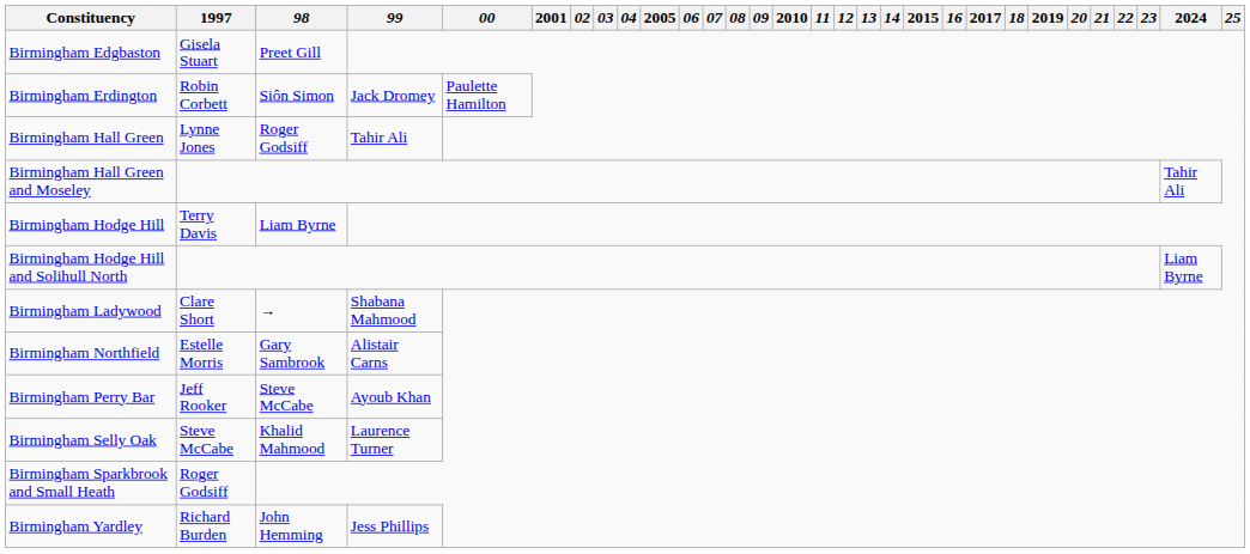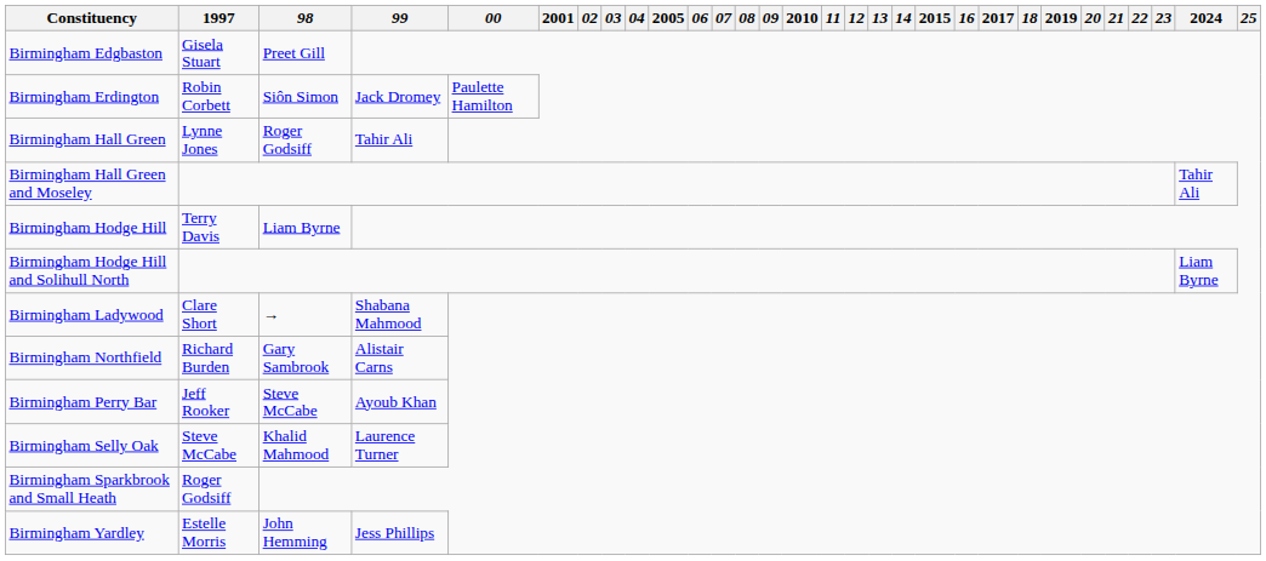Birmingham Northfield | 1997: Estelle Morris -> Richard Burden
Birmingham Yardley | 1997: Richard Burden -> Estelle Morris
